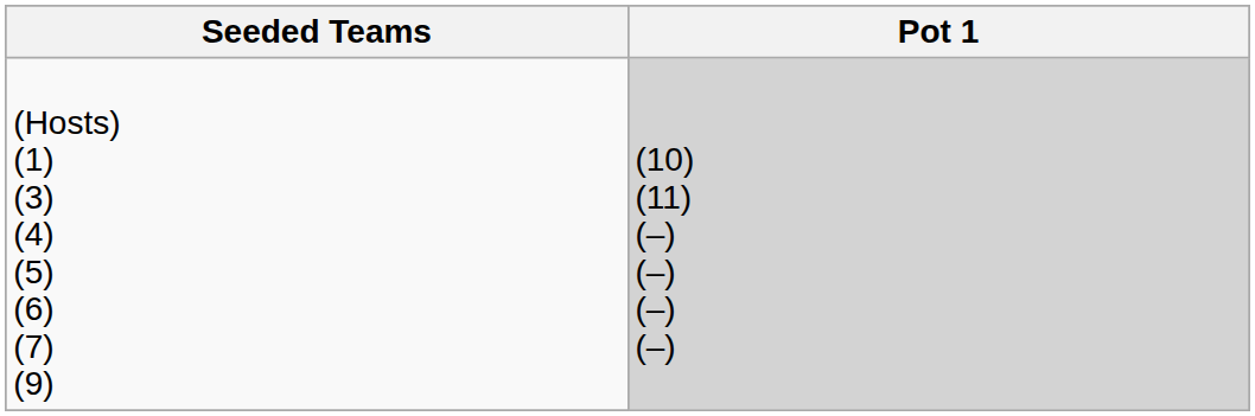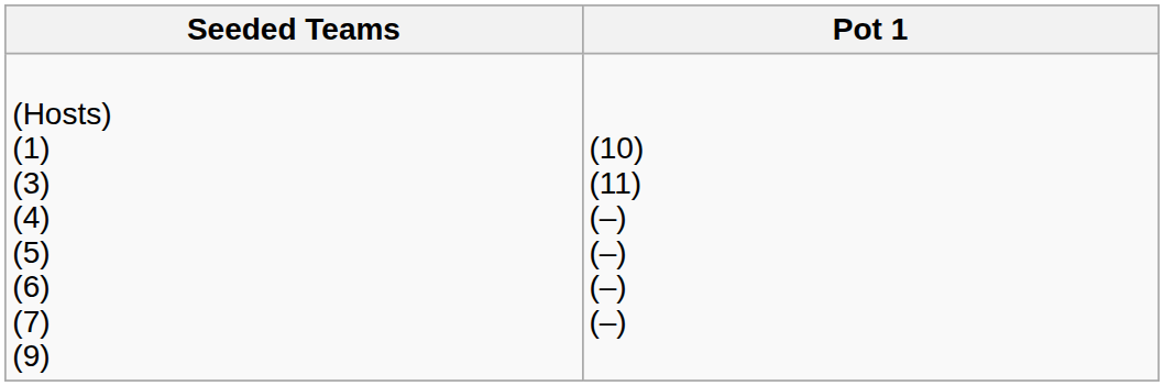(Hosts) (1) (3) (4) (5) (6) (7) (9) | Pot 1: lightgrey background -> no background
